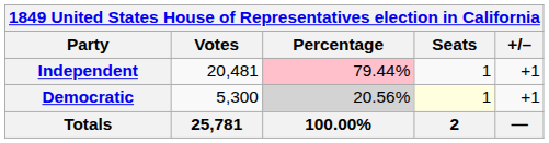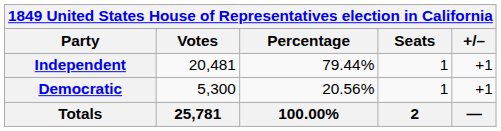Independent | Percentage: pink background -> no background
Democratic | Percentage: lightgrey background -> no background
Democratic | Seats: lightyellow background -> no background
